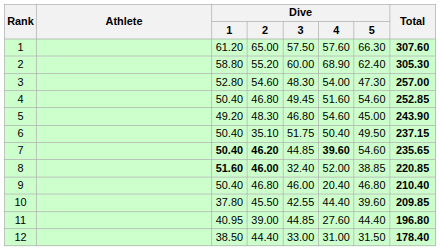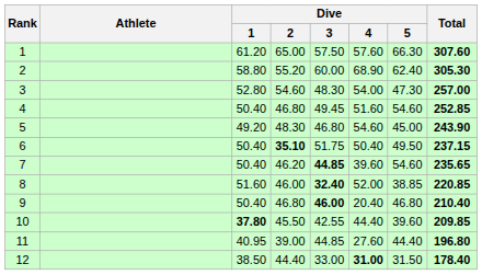6 | Dive / 2: normal -> bold
7 | Dive / 1: bold -> normal
7 | Dive / 2: bold -> normal
7 | Dive / 3: normal -> bold
7 | Dive / 4: bold -> normal
8 | Dive / 1: bold -> normal
8 | Dive / 2: bold -> normal
8 | Dive / 3: normal -> bold
9 | Dive / 3: normal -> bold
10 | Dive / 1: normal -> bold
12 | Dive / 4: normal -> bold
